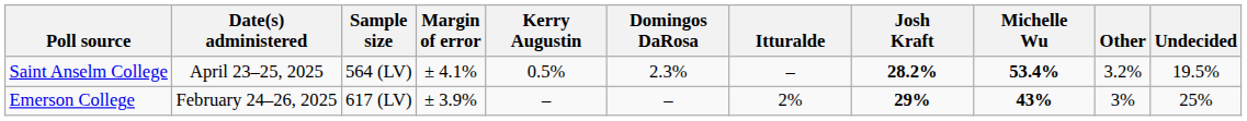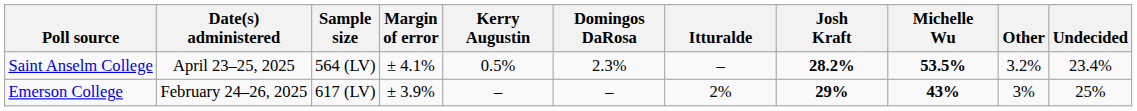Saint Anselm College | Michelle Wu: 53.4% -> 53.5%
Saint Anselm College | Undecided: 19.5% -> 23.4%
